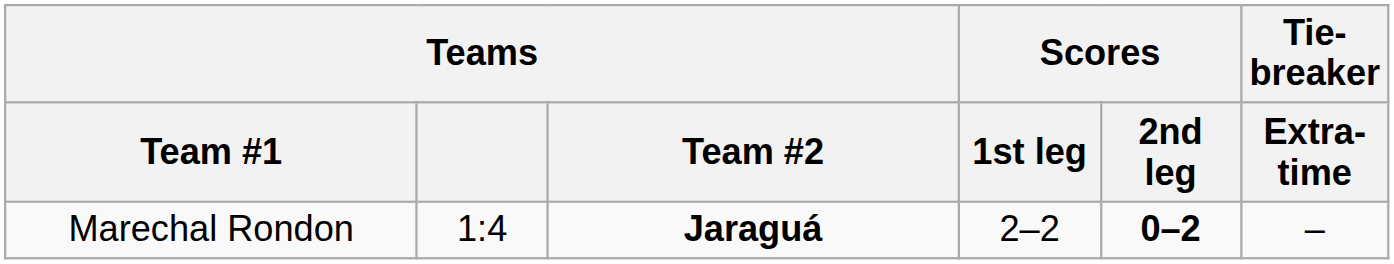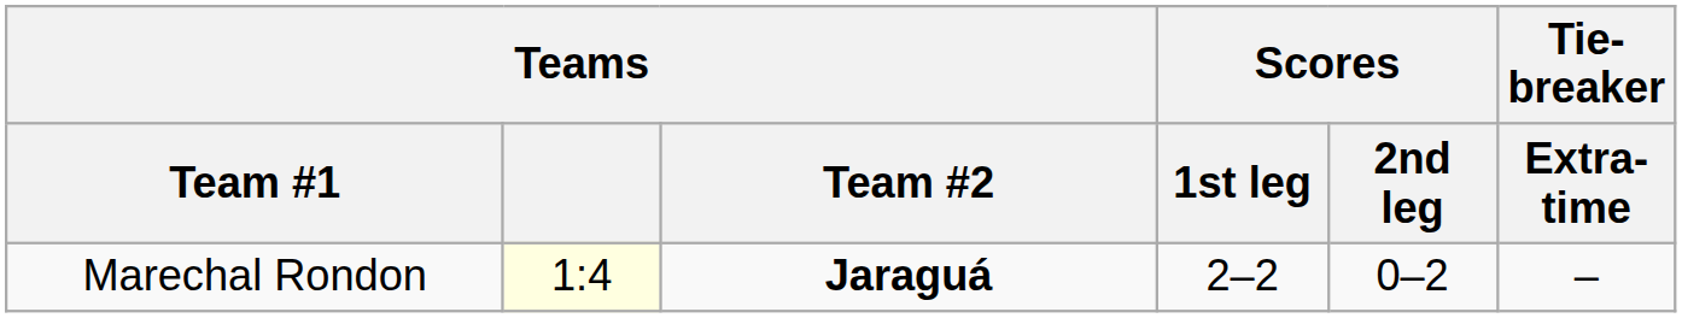Marechal Rondon | Teams: no background -> lightyellow background
Marechal Rondon | Scores / 2nd leg: bold -> normal
